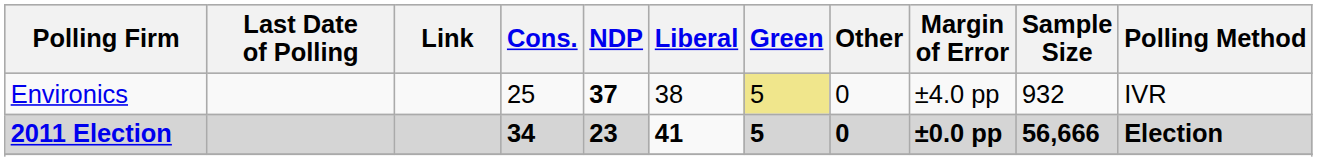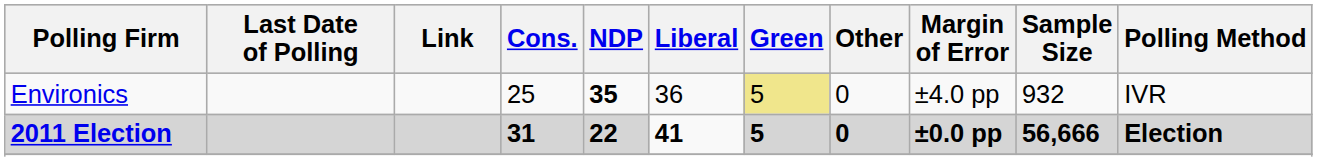Environics | NDP: 37 -> 35
Environics | Liberal: 38 -> 36
2011 Election | Cons.: 34 -> 31
2011 Election | NDP: 23 -> 22
